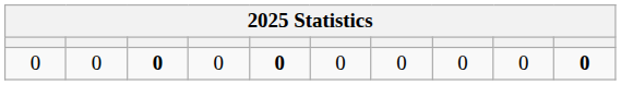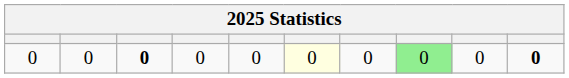row 3 | column 5: bold -> normal
row 3 | column 6: no background -> lightyellow background
row 3 | column 8: no background -> lightgreen background
